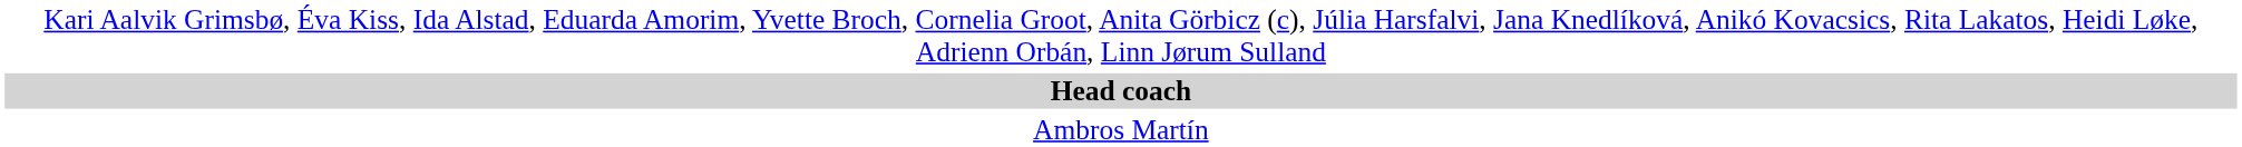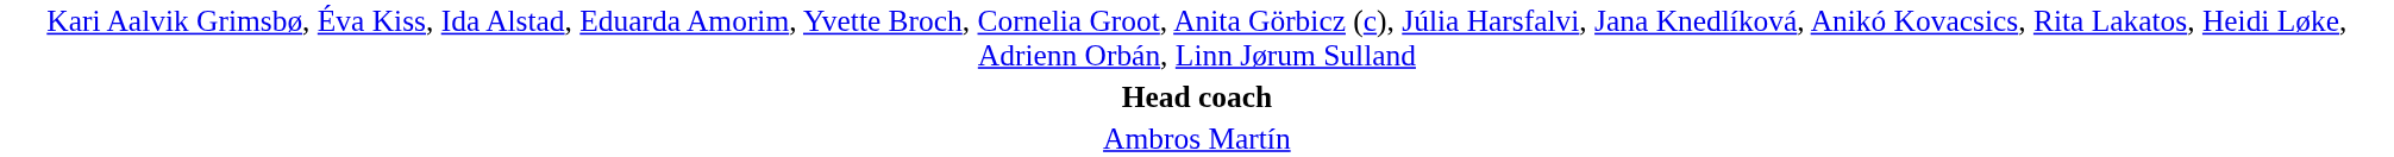row 2 | column 1: lightgrey background -> no background
